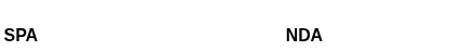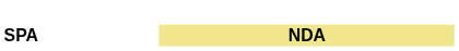SPA | 75: no background -> khaki background
